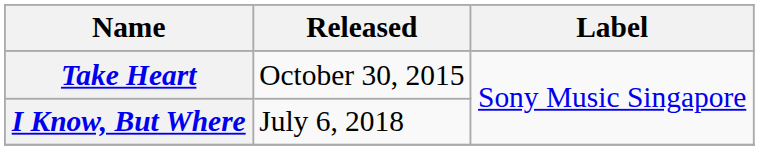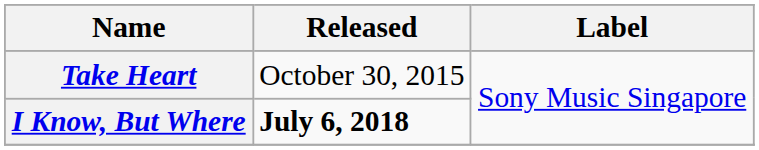I Know, But Where | Released: normal -> bold
